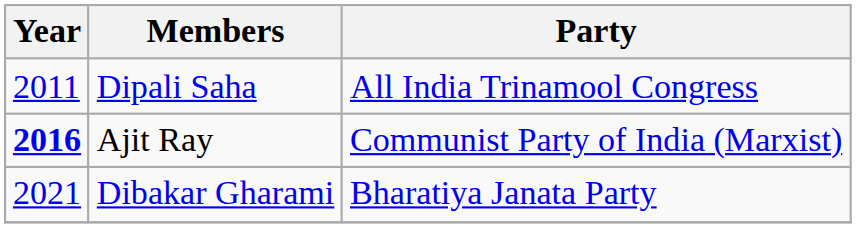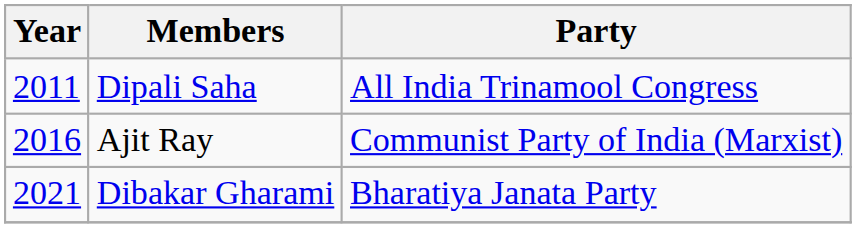Ajit Ray | Year: bold -> normal
